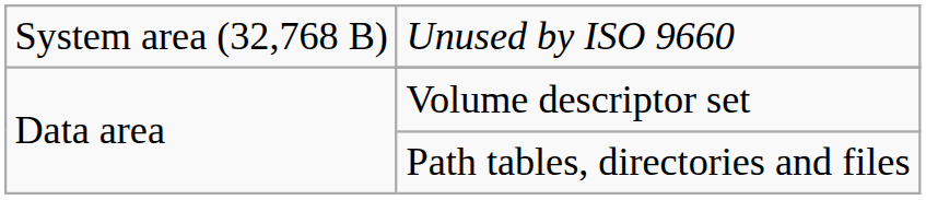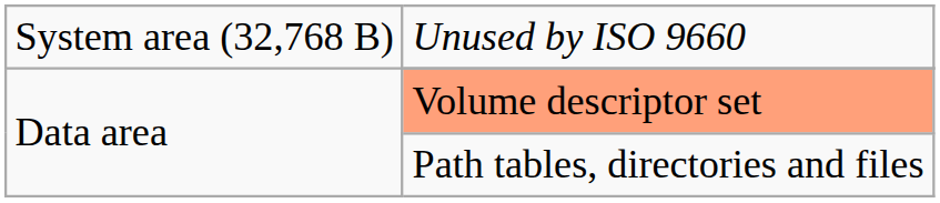Volume descriptor set | column 2: no background -> lightsalmon background
